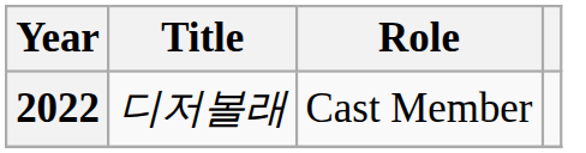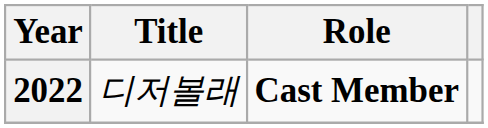2022 | Role: normal -> bold
